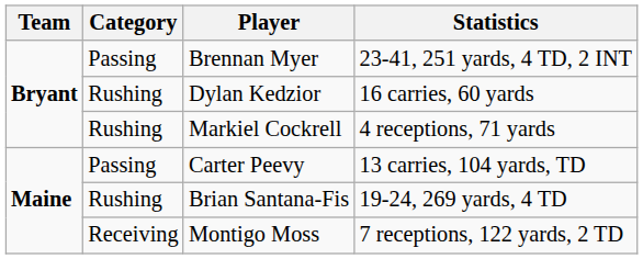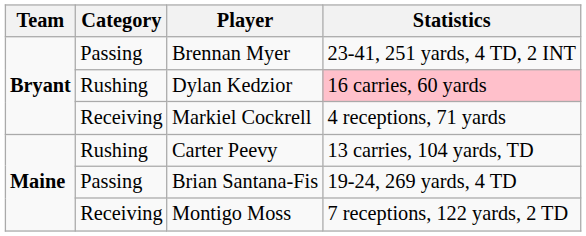Dylan Kedzior | Statistics: no background -> pink background
Markiel Cockrell | Category: Rushing -> Receiving
Carter Peevy | Category: Passing -> Rushing
Brian Santana-Fis | Category: Rushing -> Passing
